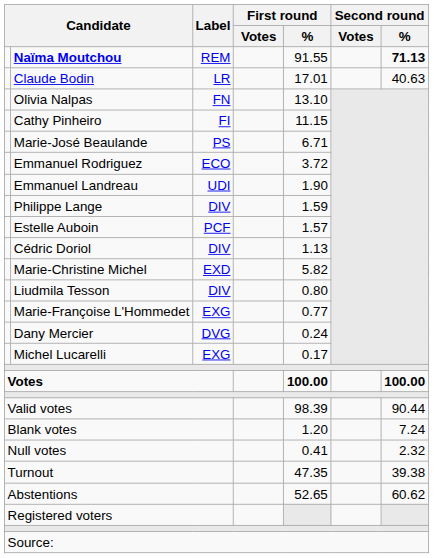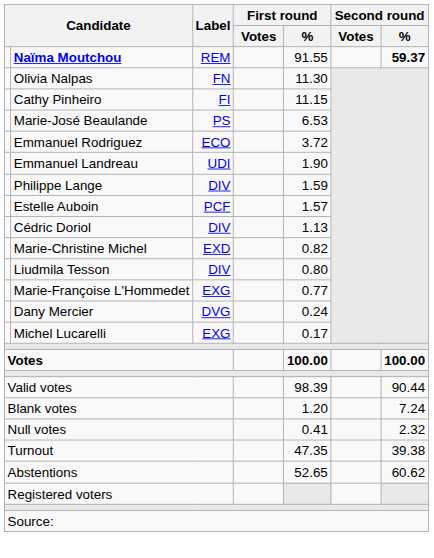Naïma Moutchou | Second round / %: 71.13 -> 59.37
- row: Claude Bodin | LR | 17.01 | 40.63
Olivia Nalpas | First round / %: 13.10 -> 11.30
Marie-José Beaulande | First round / %: 6.71 -> 6.53
Marie-Christine Michel | First round / %: 5.82 -> 0.82
